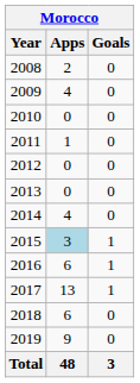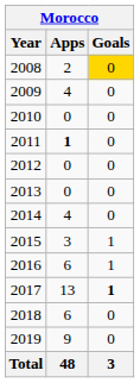2008 | Goals: no background -> gold background
2011 | Apps: normal -> bold
2015 | Apps: lightblue background -> no background
2017 | Goals: normal -> bold
